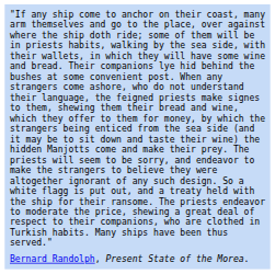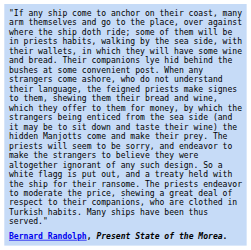row 2 | column 1: normal -> bold
